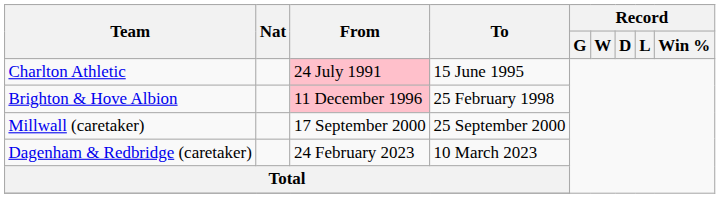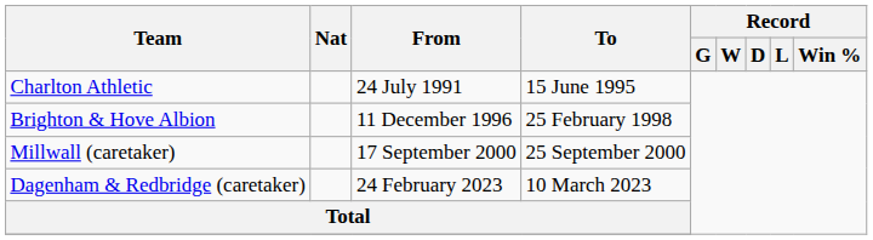Charlton Athletic | From: pink background -> no background
Brighton & Hove Albion | From: pink background -> no background
